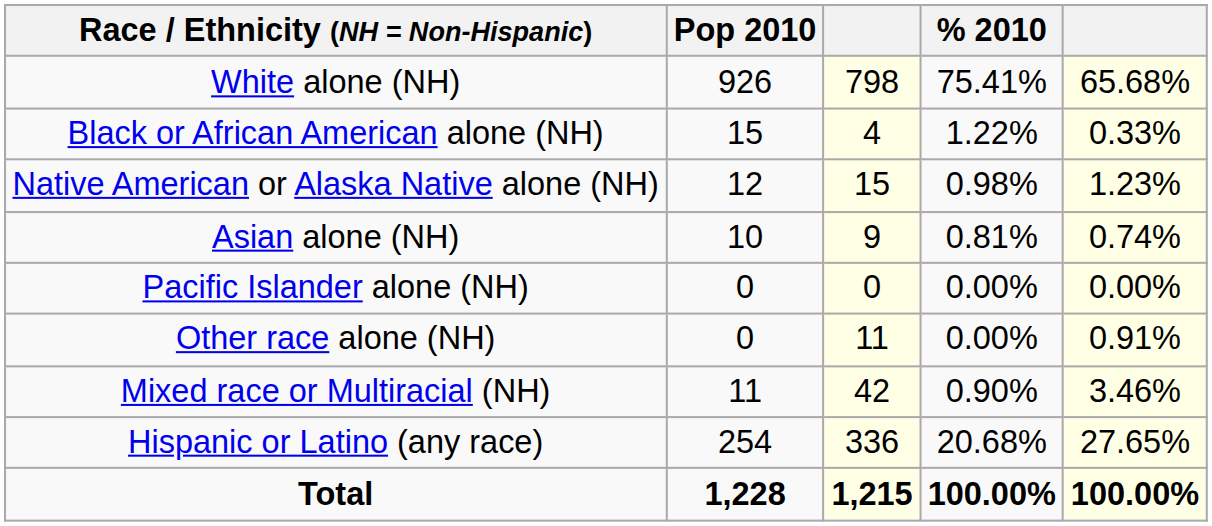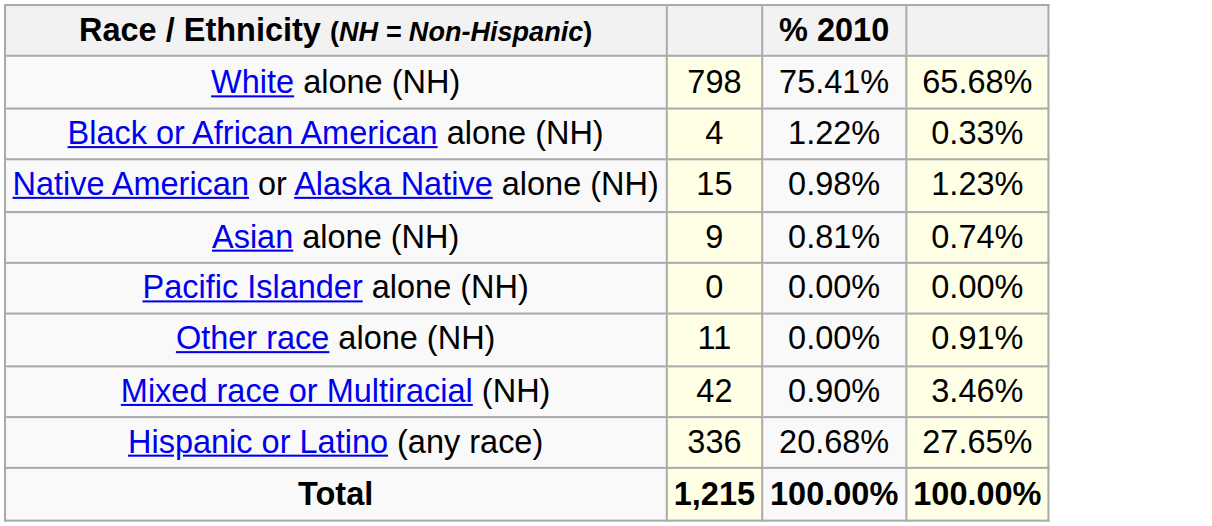- column: Pop 2010 | 926 | 15 | 12 | 10 | 0 | 0 | 11 | 254 | 1,228
